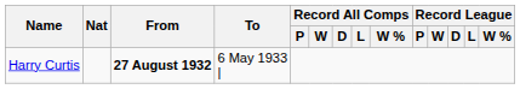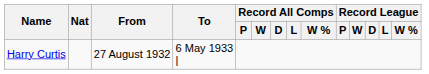Harry Curtis | From: bold -> normal
